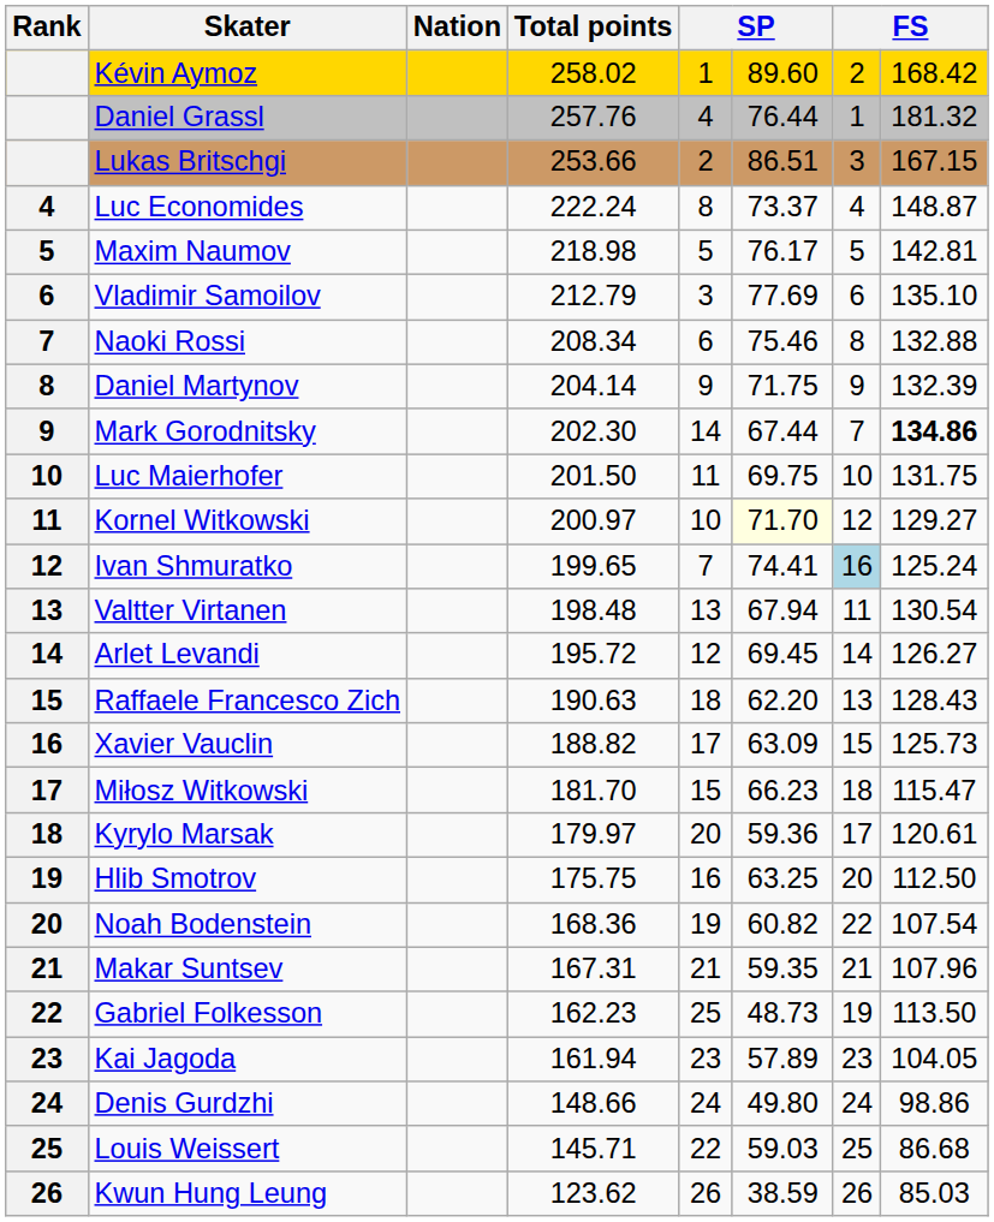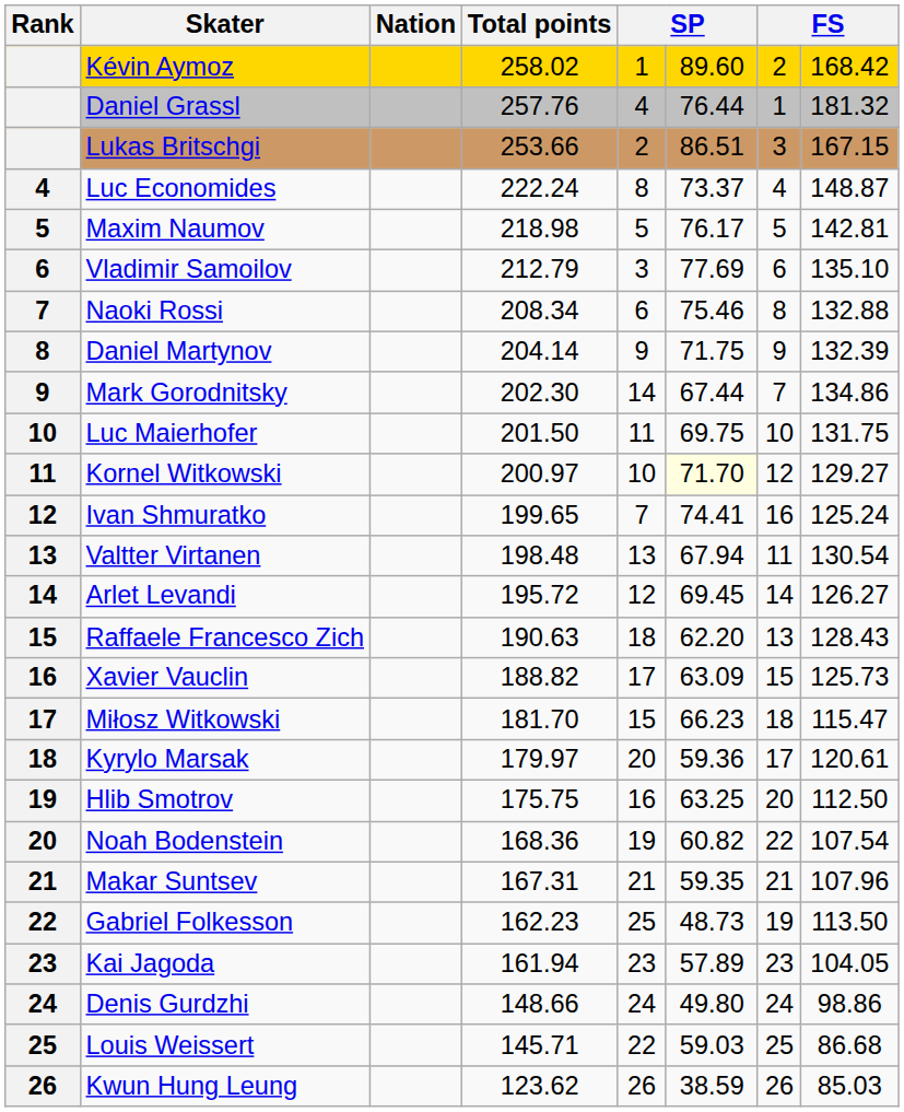Mark Gorodnitsky | column 8: bold -> normal
Ivan Shmuratko | column 7: lightblue background -> no background
